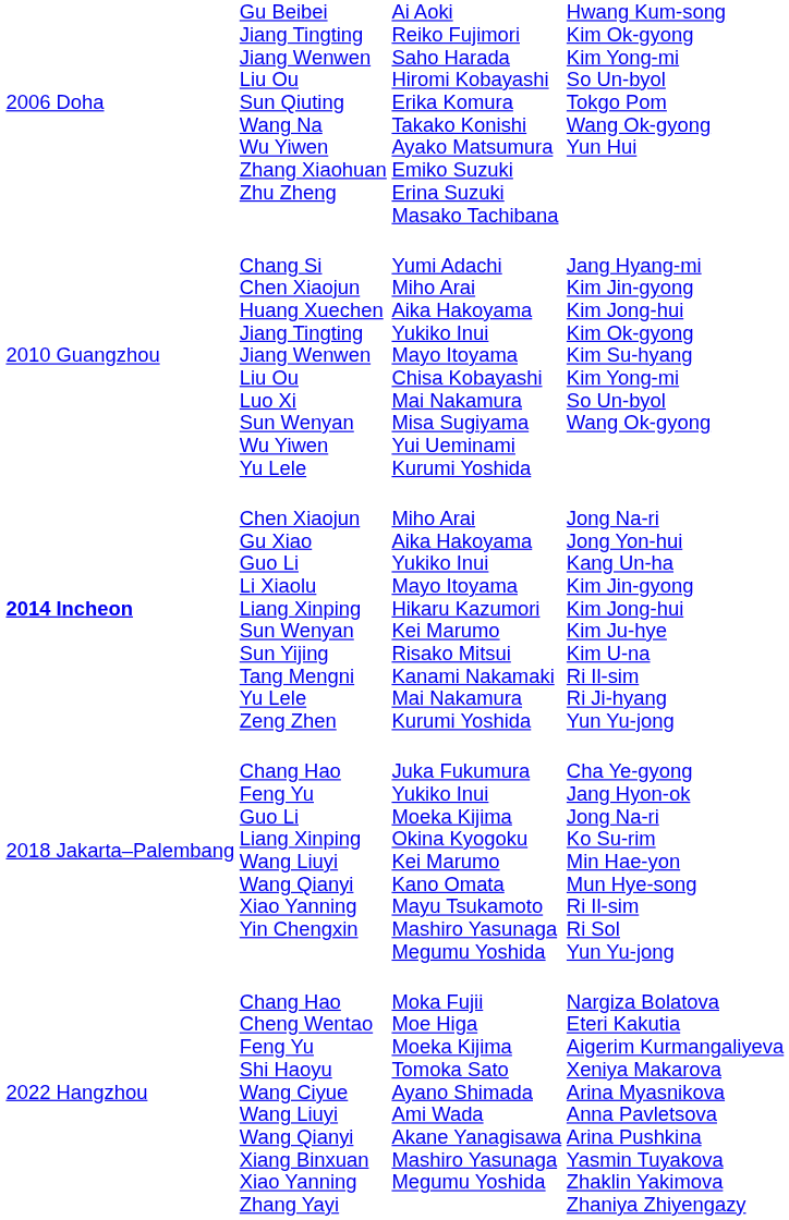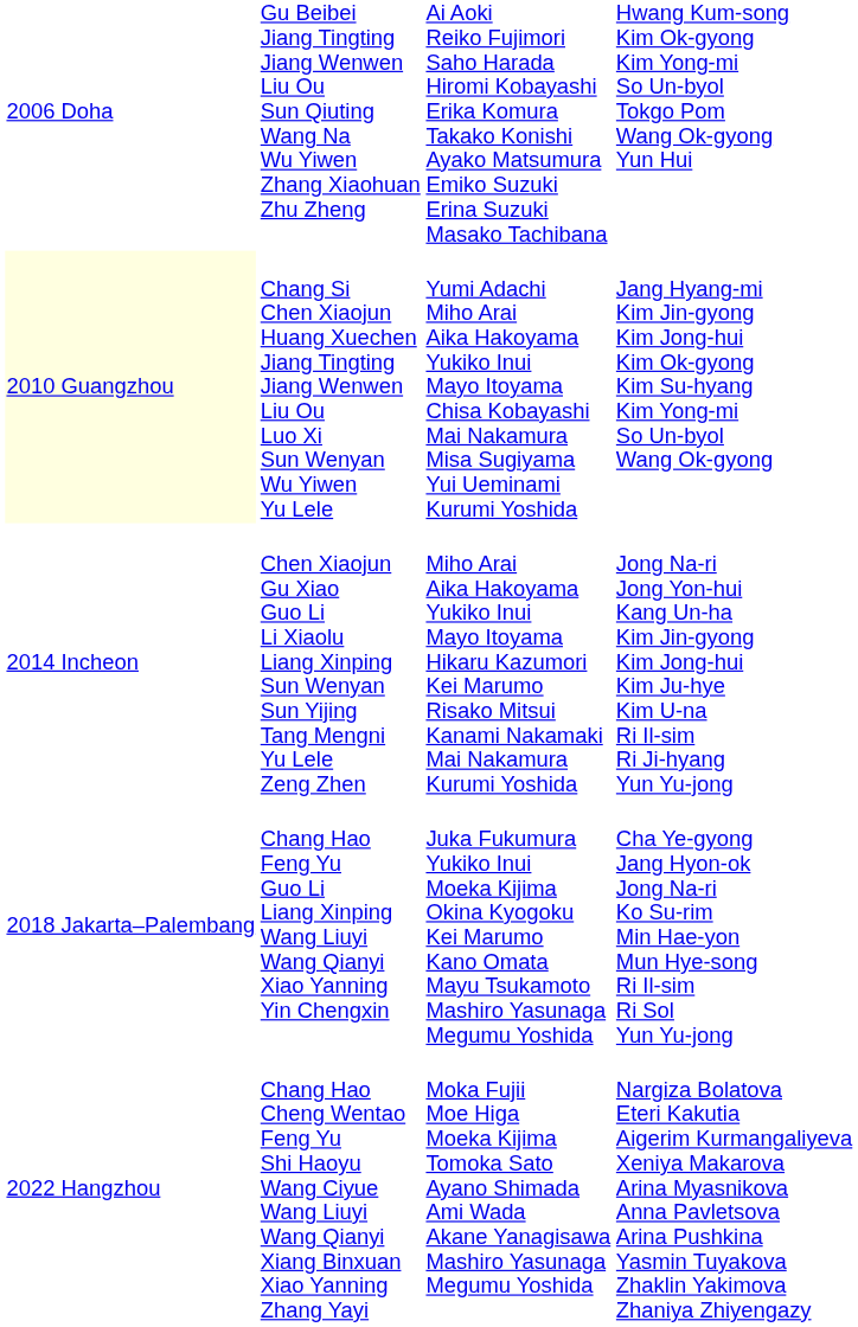2010 Guangzhou | column 1: no background -> lightyellow background
2014 Incheon | column 1: bold -> normal
